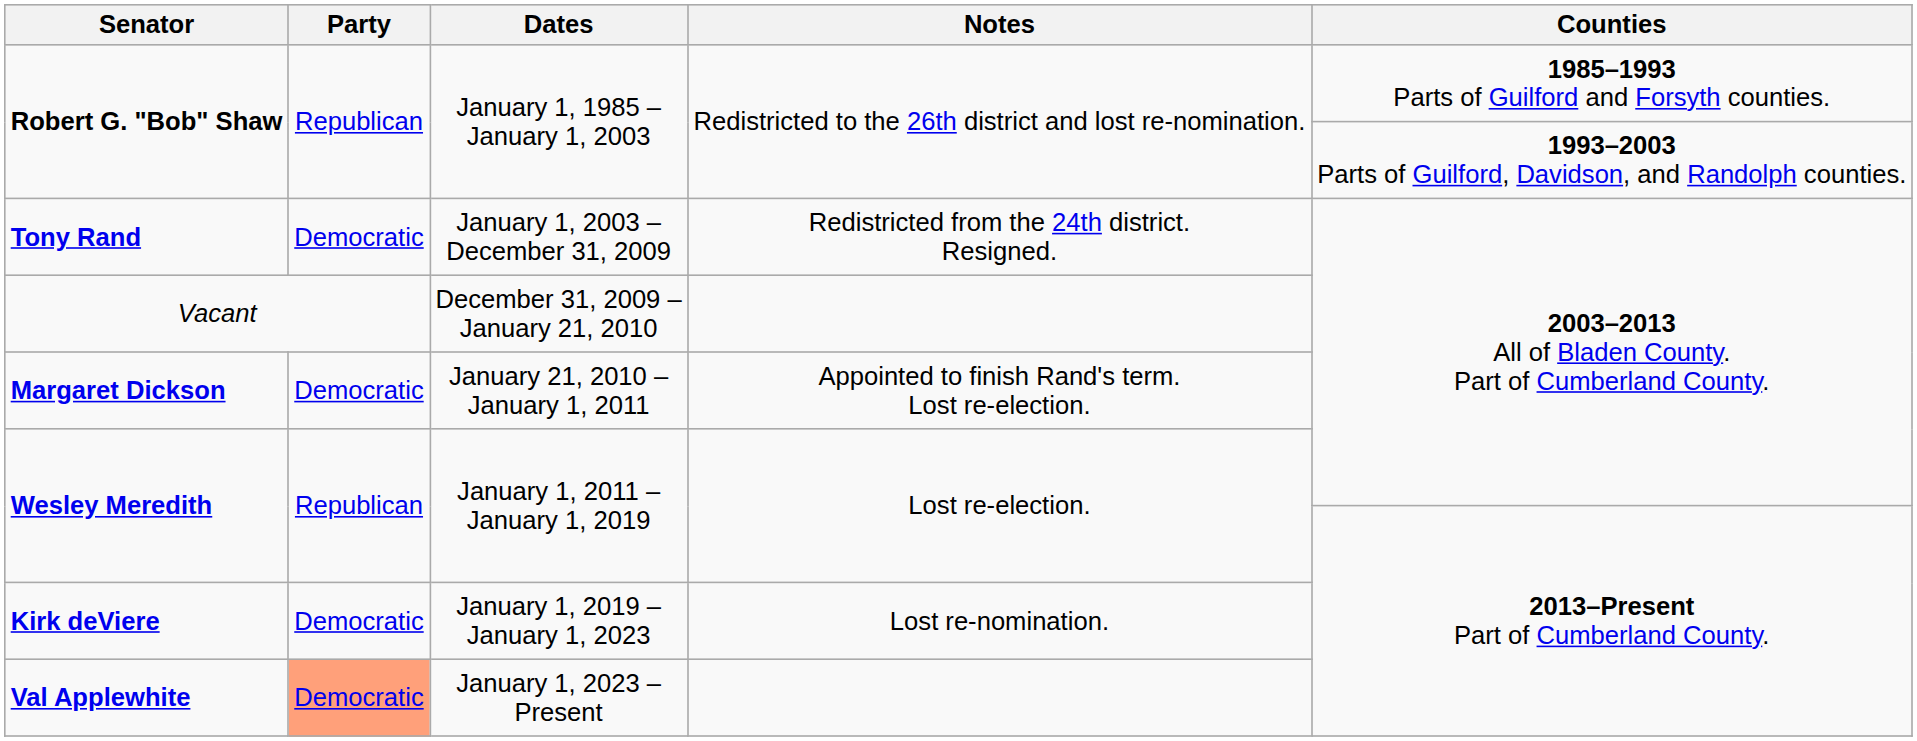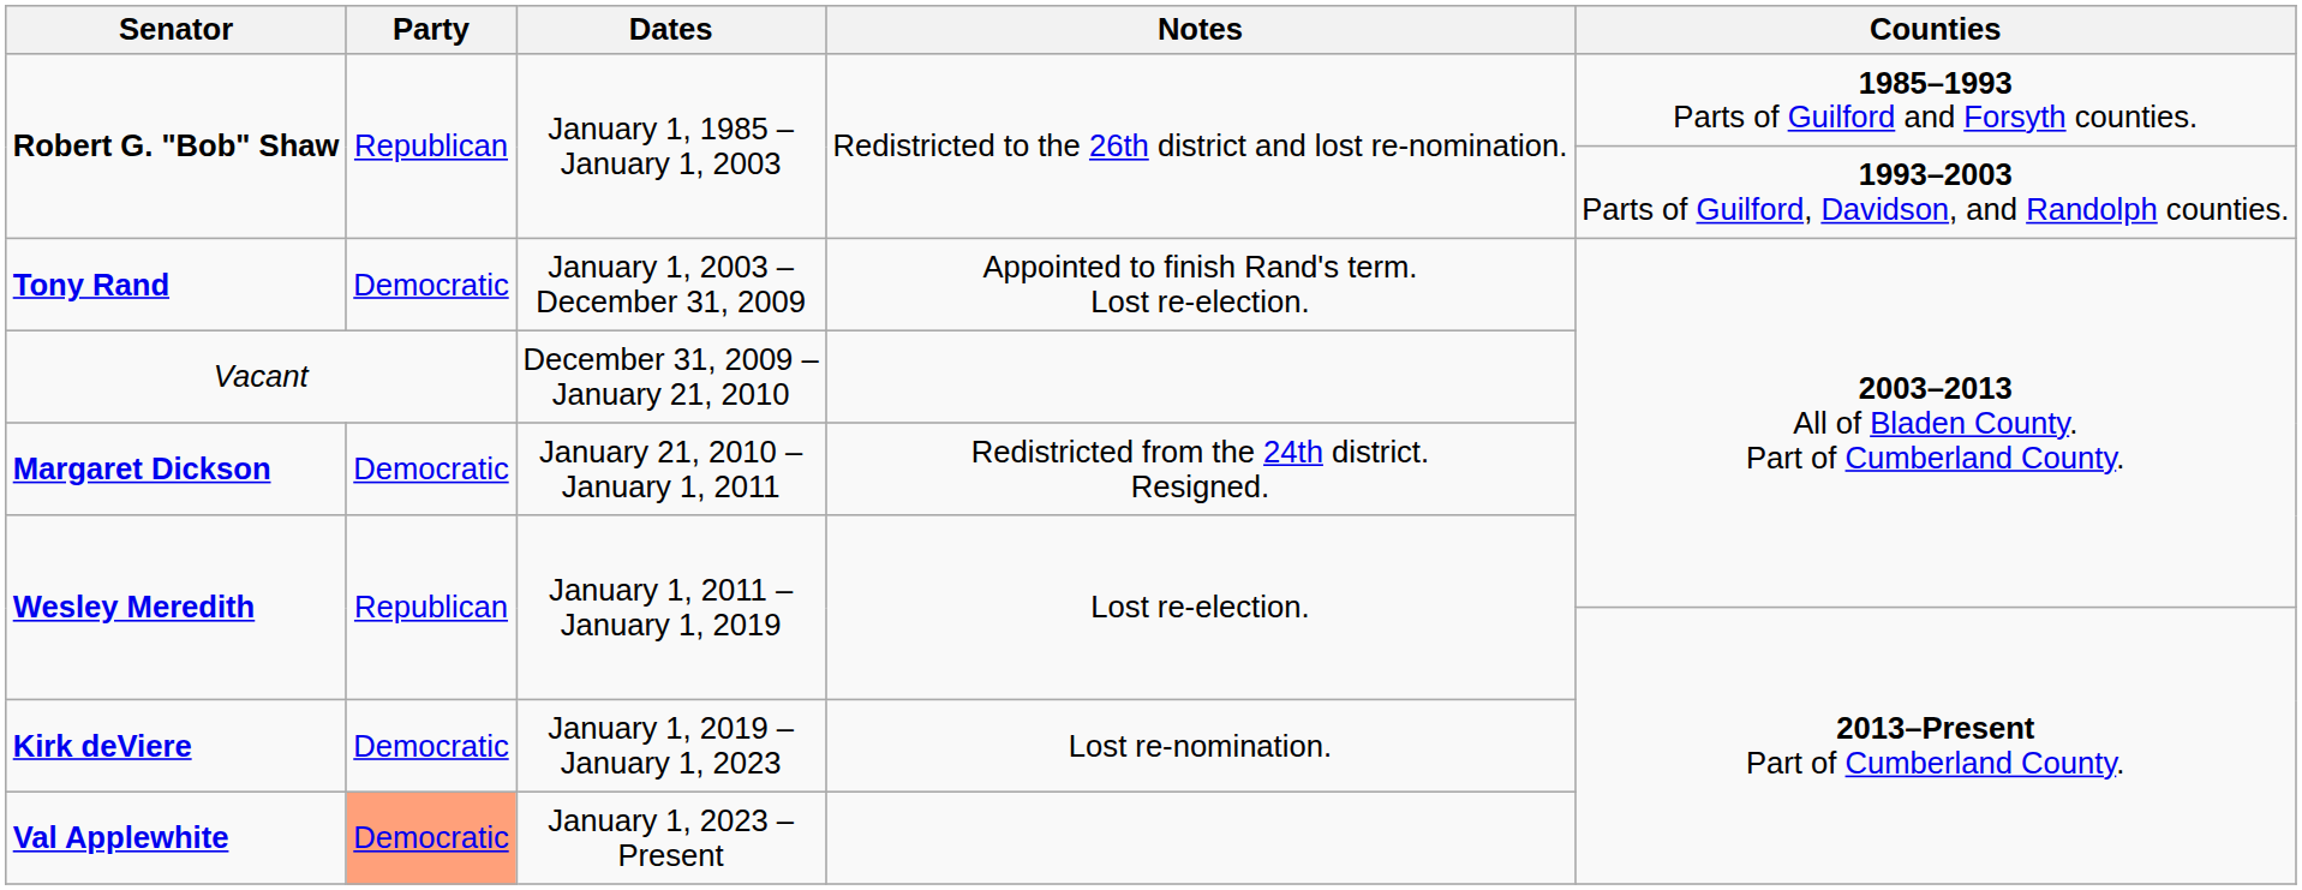Tony Rand | Notes: Redistricted from the 24th district. Resigned. -> Appointed to finish Rand's term. Lost re-election.
Margaret Dickson | Notes: Appointed to finish Rand's term. Lost re-election. -> Redistricted from the 24th district. Resigned.
